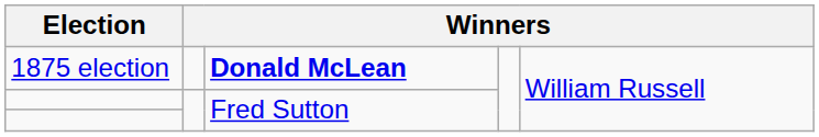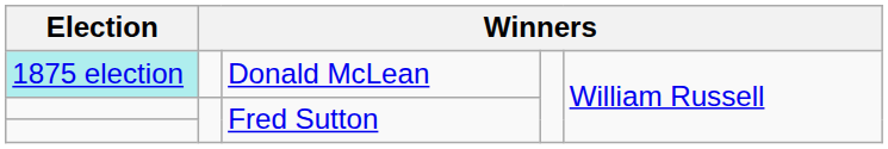1875 election | Election: no background -> paleturquoise background
1875 election | column 3: bold -> normal
